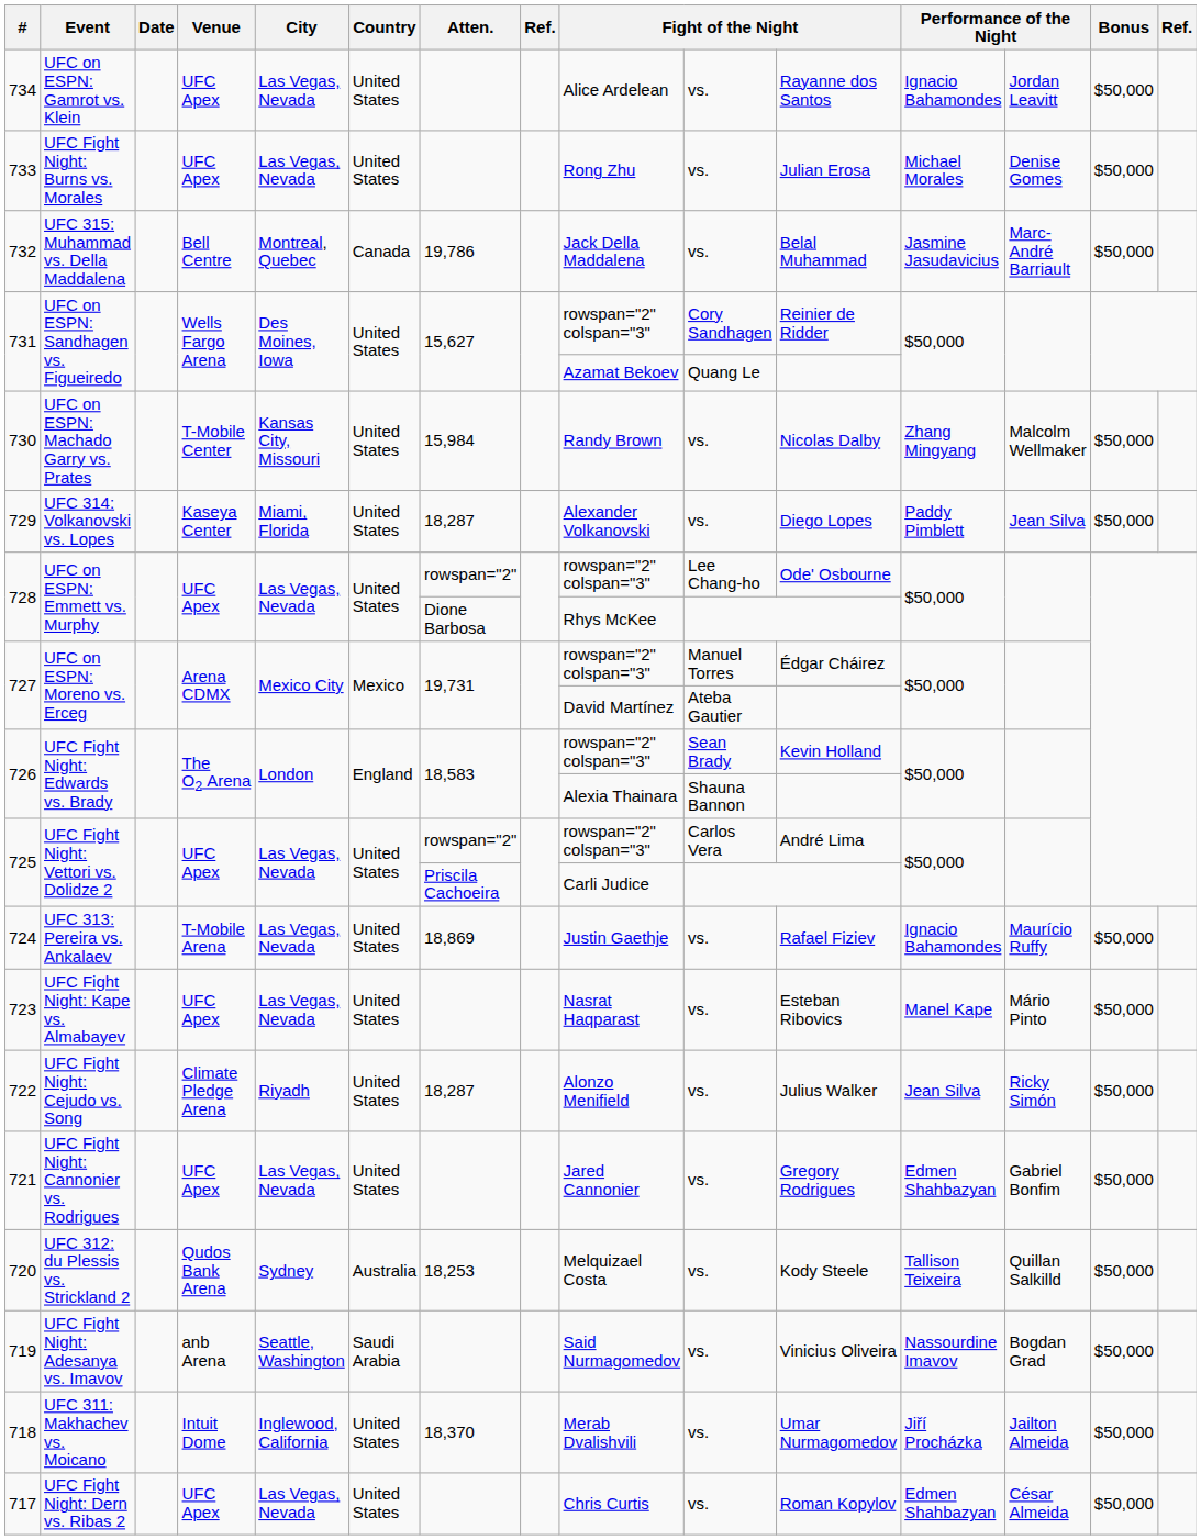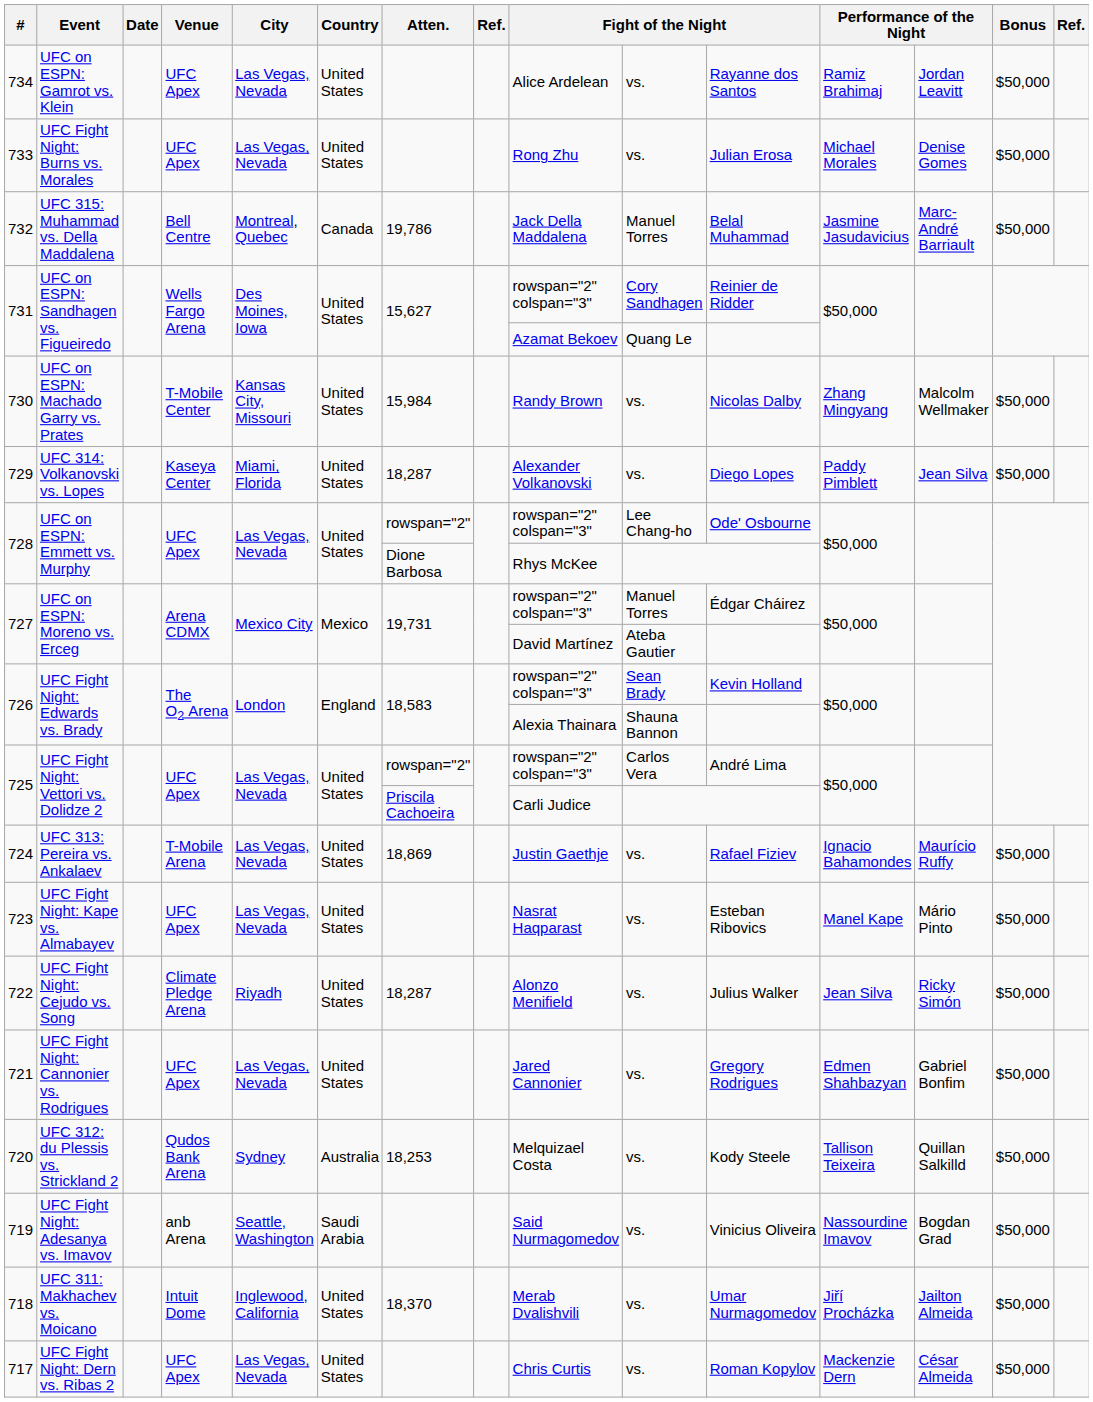734 | column 12: Ignacio Bahamondes -> Ramiz Brahimaj
732 | column 10: vs. -> Manuel Torres
717 | column 12: Edmen Shahbazyan -> Mackenzie Dern
